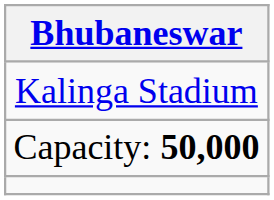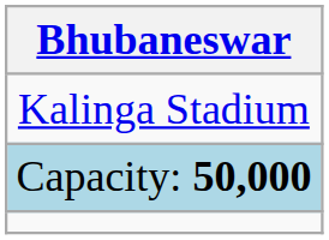row 3 | column 1: no background -> lightblue background
